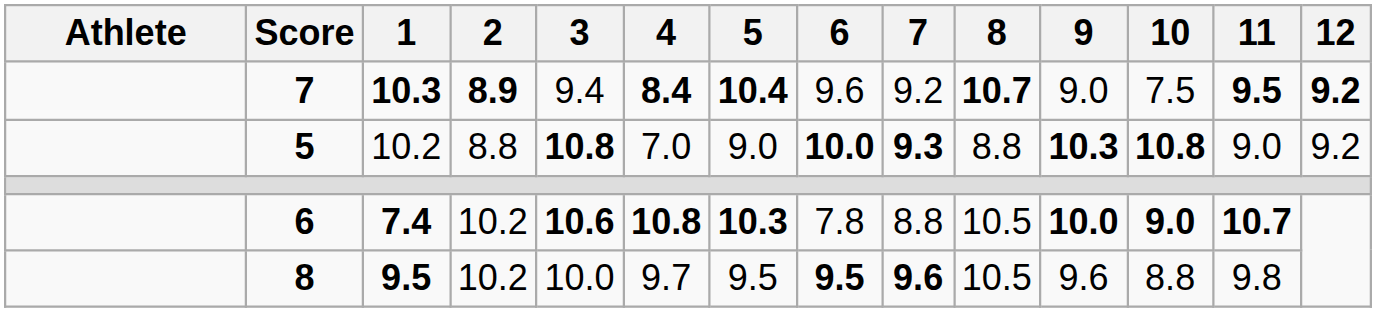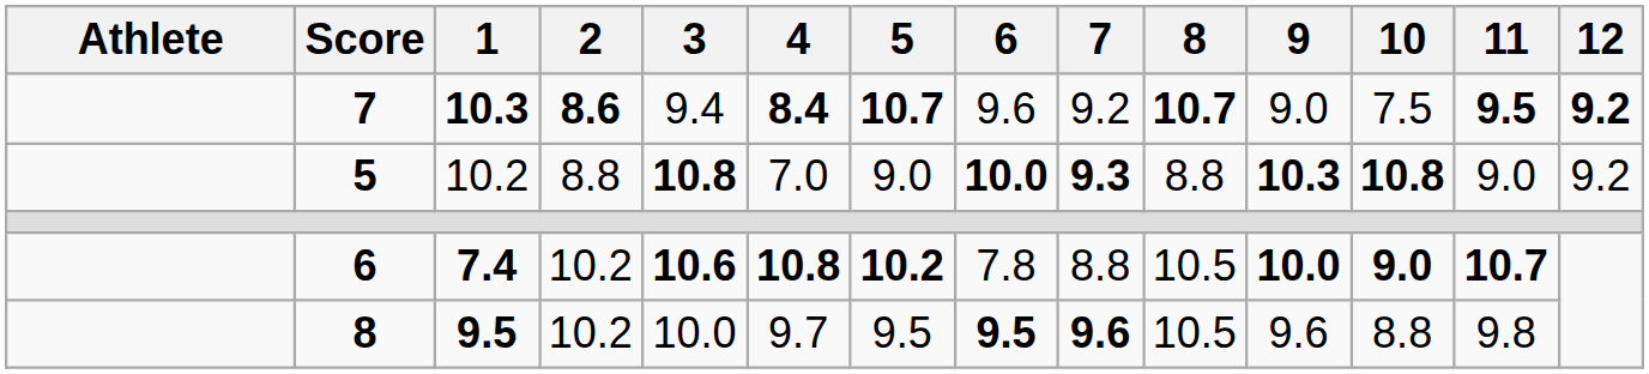row 2 | 2: 8.9 -> 8.6
row 2 | 5: 10.4 -> 10.7
row 5 | 5: 10.3 -> 10.2
